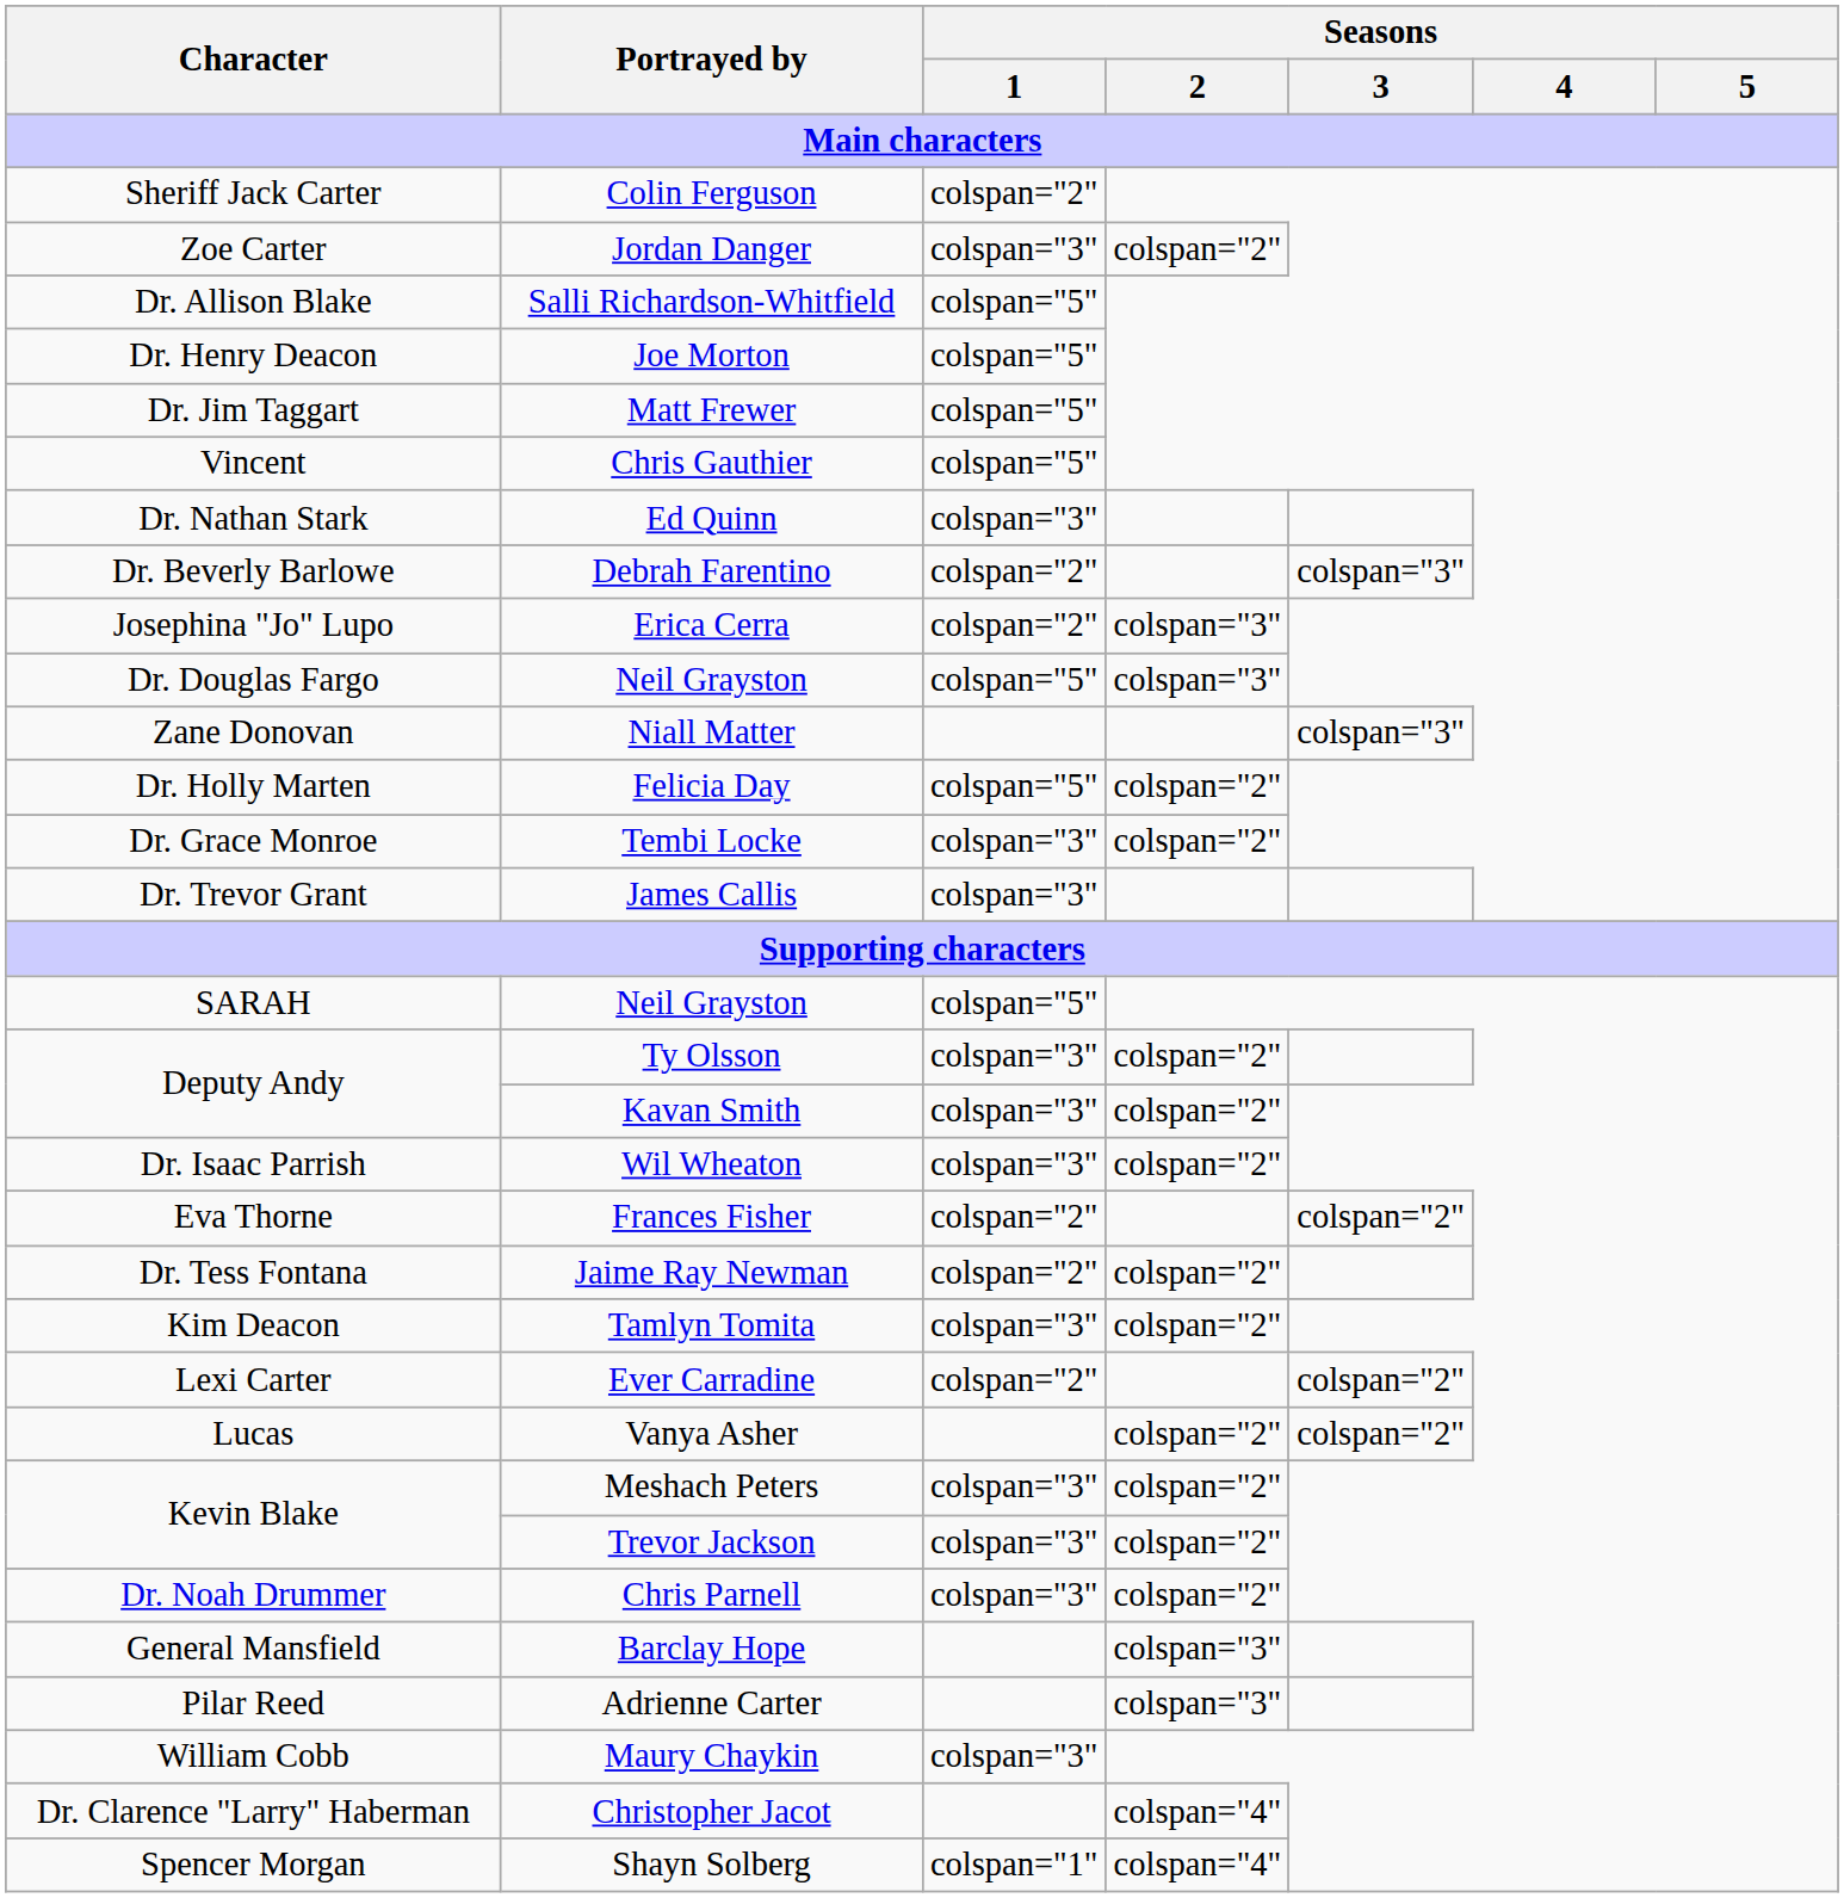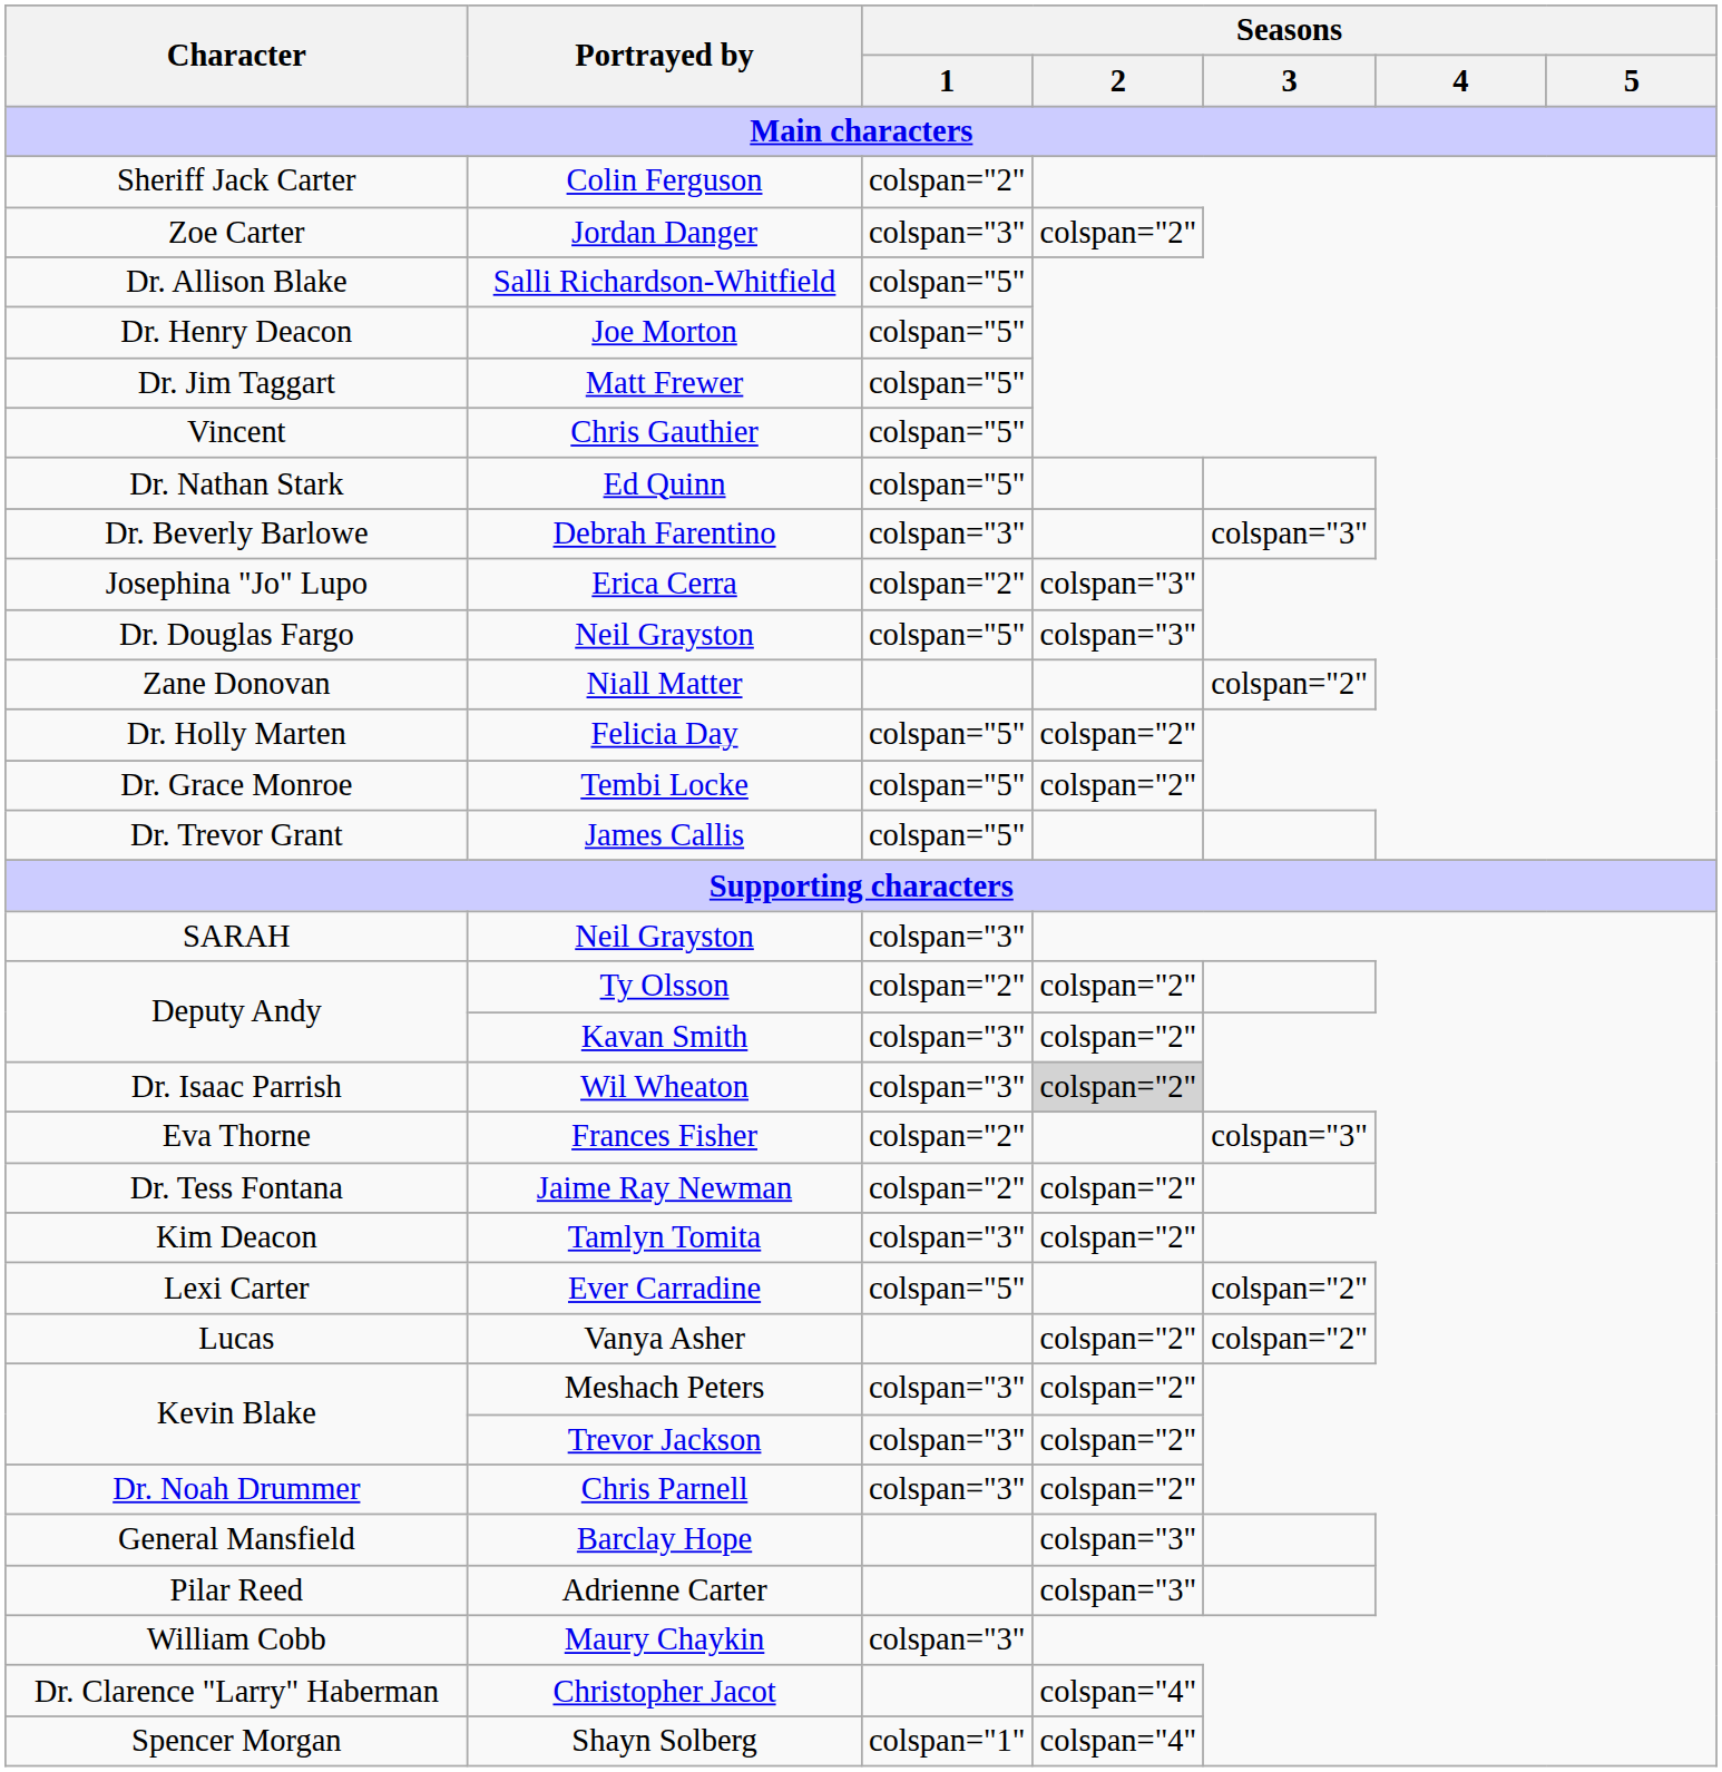Ed Quinn | Seasons / 1 / Main characters: colspan="3" -> colspan="5"
Debrah Farentino | Seasons / 1 / Main characters: colspan="2" -> colspan="3"
Niall Matter | Seasons / 3 / Main characters: colspan="3" -> colspan="2"
Tembi Locke | Seasons / 1 / Main characters: colspan="3" -> colspan="5"
James Callis | Seasons / 1 / Main characters: colspan="3" -> colspan="5"
SARAH / Neil Grayston | Seasons / 1 / Main characters: colspan="5" -> colspan="3"
Ty Olsson | Seasons / 1 / Main characters: colspan="3" -> colspan="2"
Wil Wheaton | Seasons / 2 / Main characters: no background -> lightgrey background
Frances Fisher | Seasons / 3 / Main characters: colspan="2" -> colspan="3"
Ever Carradine | Seasons / 1 / Main characters: colspan="2" -> colspan="5"
